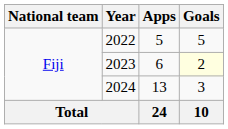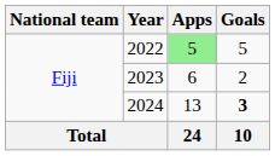2022 | Apps: no background -> lightgreen background
2023 | Goals: lightyellow background -> no background
2024 | Goals: normal -> bold
